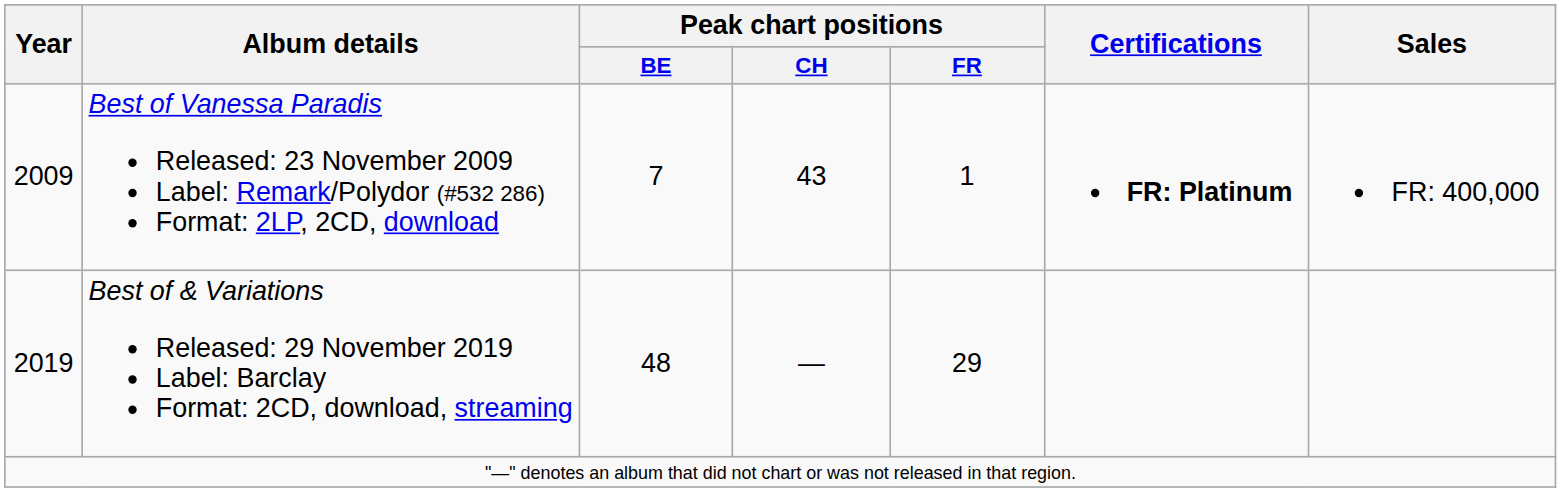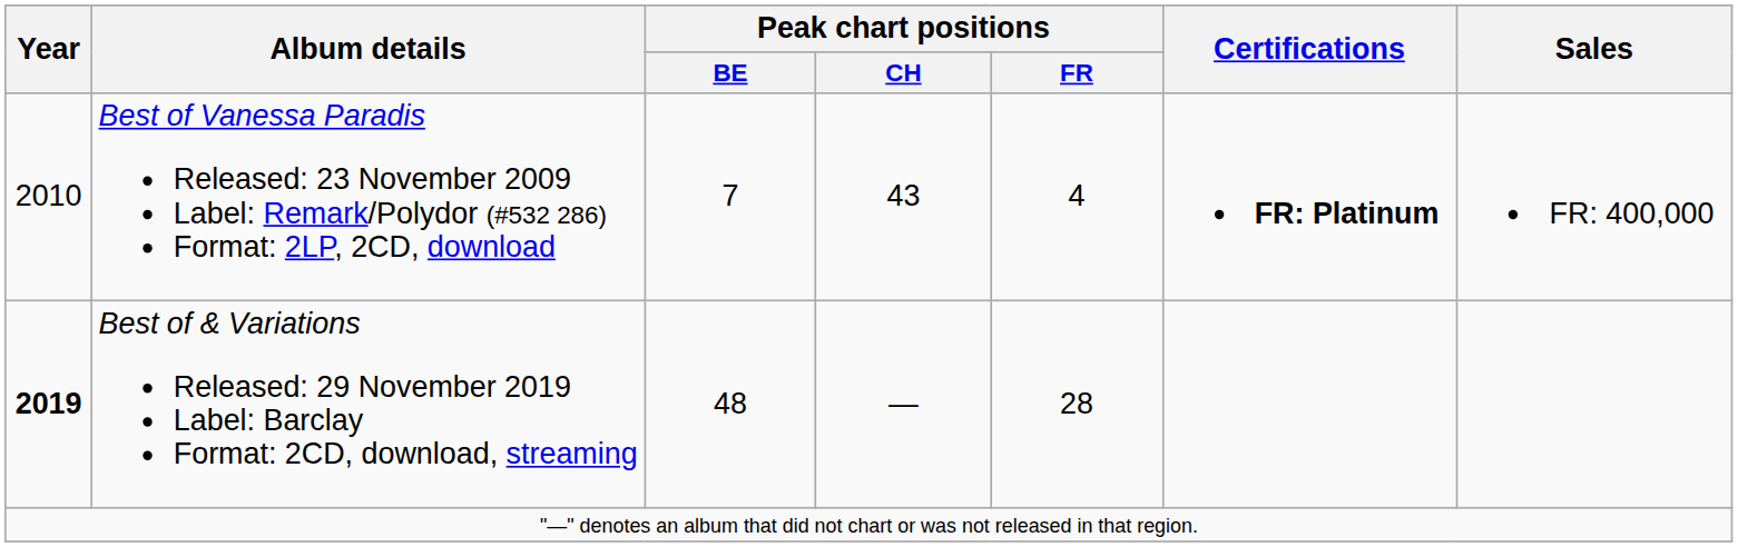row 3 | Year: 2009 -> 2010
row 3 | Peak chart positions / FR: 1 -> 4
row 4 | Year: normal -> bold
row 4 | Peak chart positions / FR: 29 -> 28
